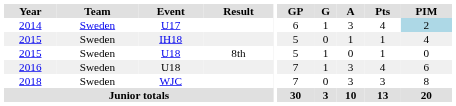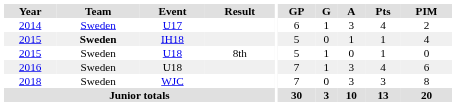2014 | PIM: lightblue background -> no background
2015 / IH18 | Team: normal -> bold
